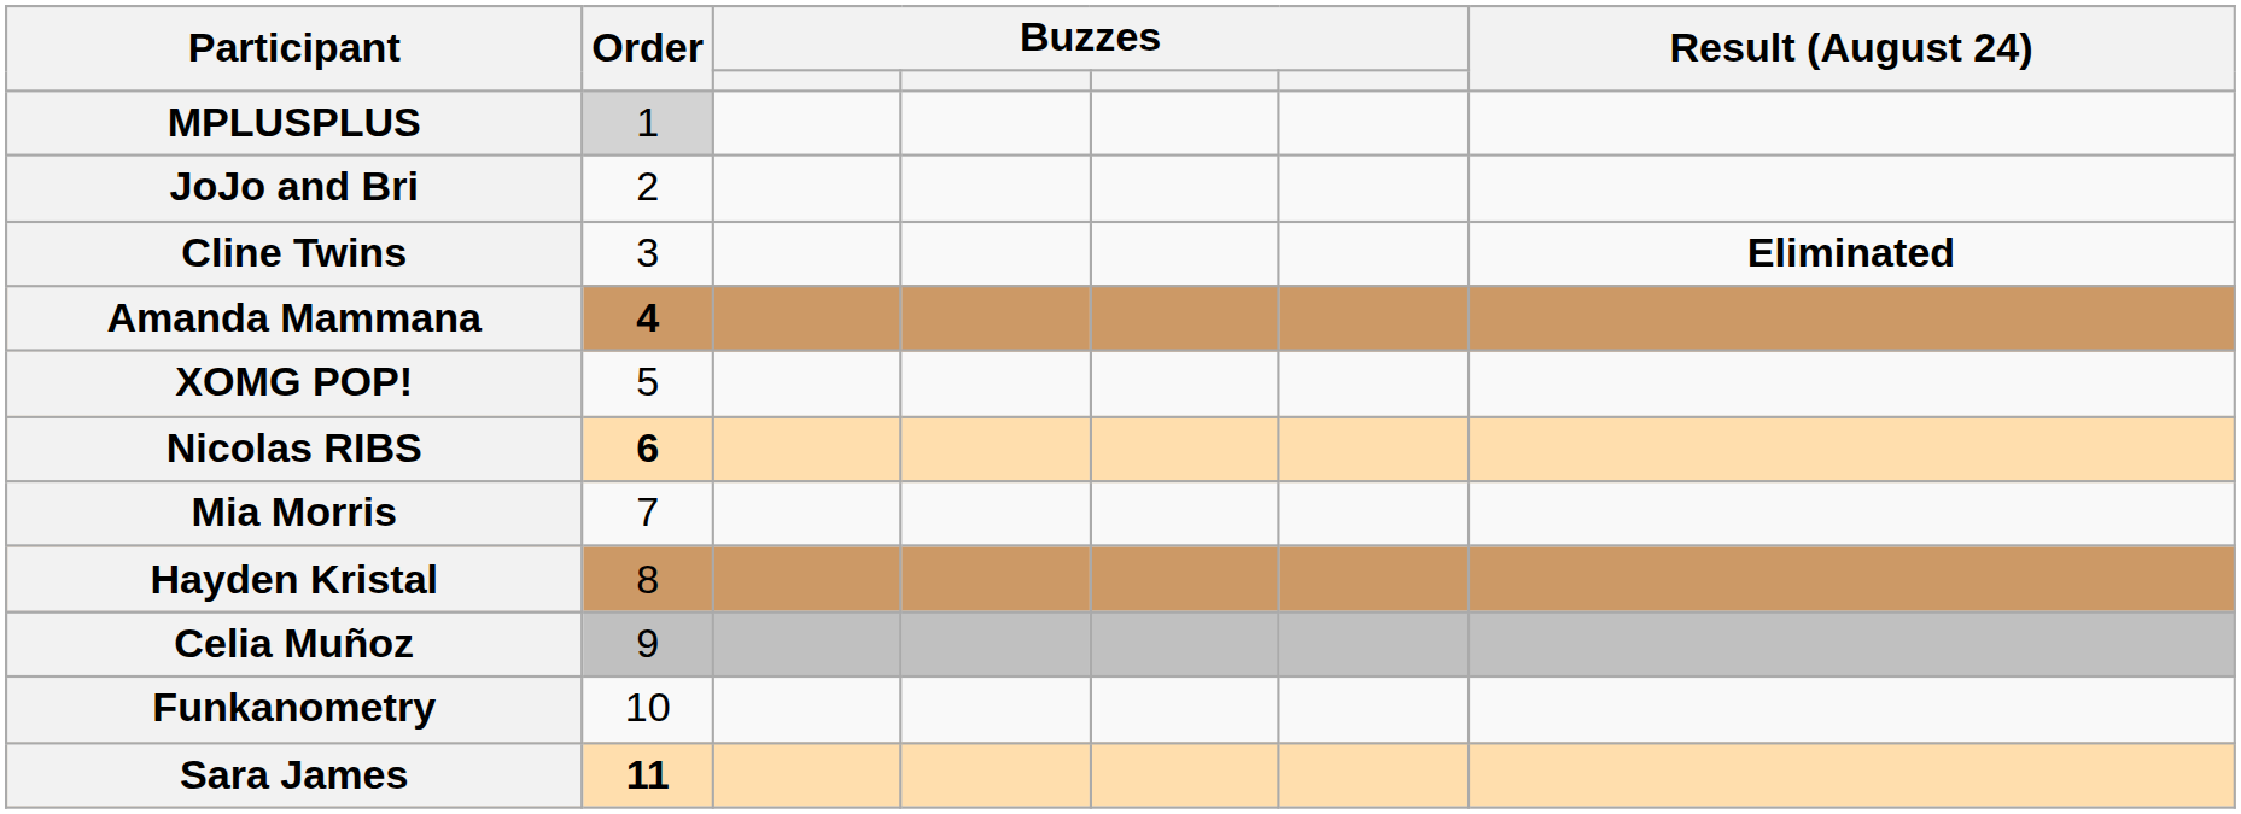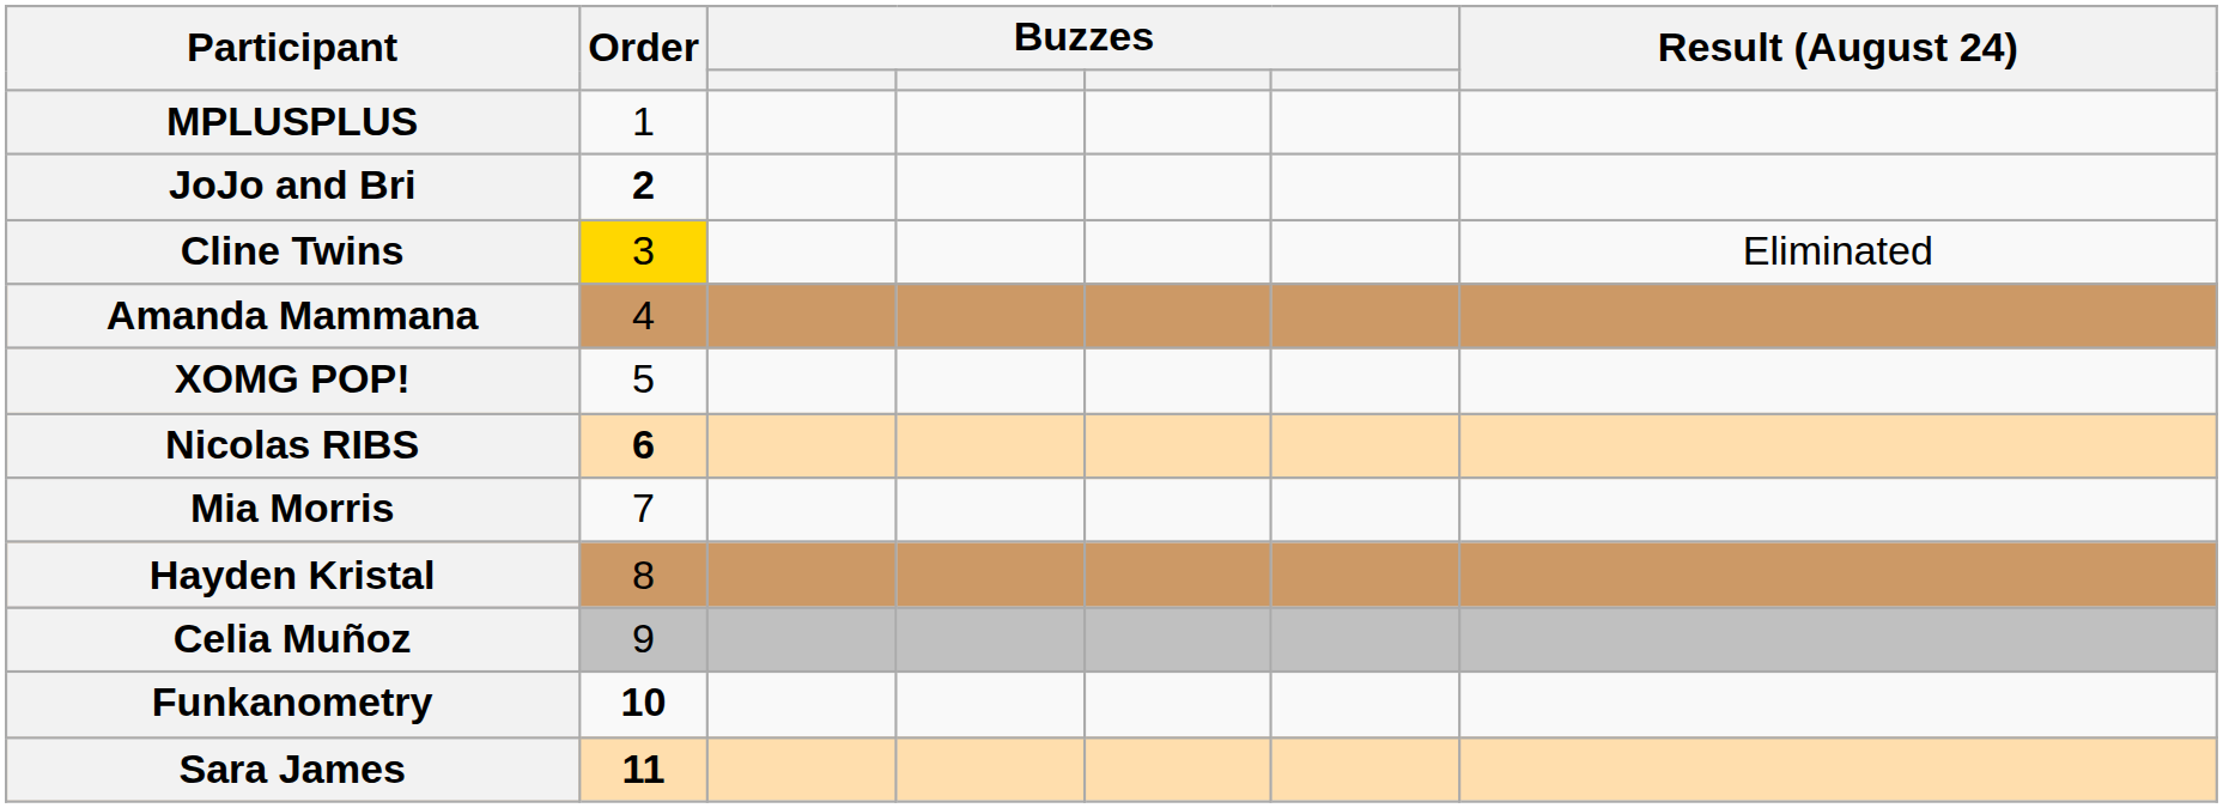MPLUSPLUS | Order: lightgrey background -> no background
JoJo and Bri | Order: normal -> bold
Cline Twins | Order: no background -> gold background
Cline Twins | Result (August 24): bold -> normal
Amanda Mammana | Order: bold -> normal
Funkanometry | Order: normal -> bold
